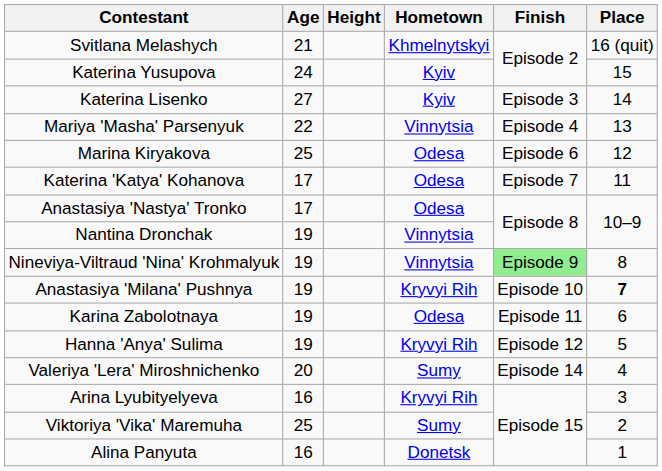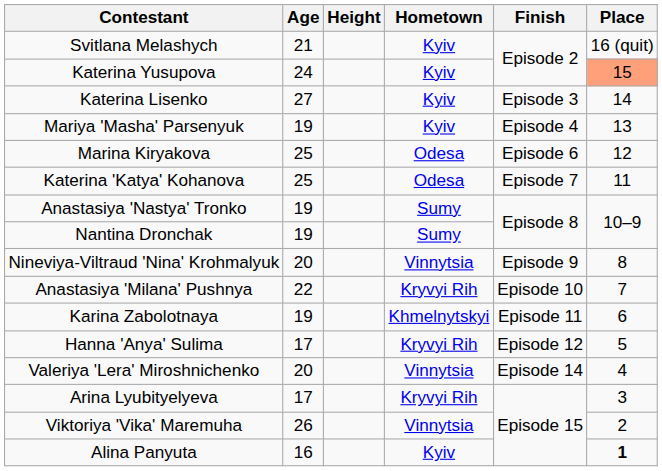Svitlana Melashych | Hometown: Khmelnytskyi -> Kyiv
Katerina Yusupova | Place: no background -> lightsalmon background
Mariya 'Masha' Parsenyuk | Age: 22 -> 19
Mariya 'Masha' Parsenyuk | Hometown: Vinnytsia -> Kyiv
Katerina 'Katya' Kohanova | Age: 17 -> 25
Anastasiya 'Nastya' Tronko | Age: 17 -> 19
Anastasiya 'Nastya' Tronko | Hometown: Odesa -> Sumy
Nantina Dronchak | Hometown: Vinnytsia -> Sumy
Nineviya-Viltraud 'Nina' Krohmalyuk | Age: 19 -> 20
Nineviya-Viltraud 'Nina' Krohmalyuk | Finish: lightgreen background -> no background
Anastasiya 'Milana' Pushnya | Age: 19 -> 22
Anastasiya 'Milana' Pushnya | Place: bold -> normal
Karina Zabolotnaya | Hometown: Odesa -> Khmelnytskyi
Hanna 'Anya' Sulima | Age: 19 -> 17
Valeriya 'Lera' Miroshnichenko | Hometown: Sumy -> Vinnytsia
Arina Lyubityelyeva | Age: 16 -> 17
Viktoriya 'Vika' Maremuha | Age: 25 -> 26
Viktoriya 'Vika' Maremuha | Hometown: Sumy -> Vinnytsia
Alina Panyuta | Hometown: Donetsk -> Kyiv
Alina Panyuta | Place: normal -> bold
